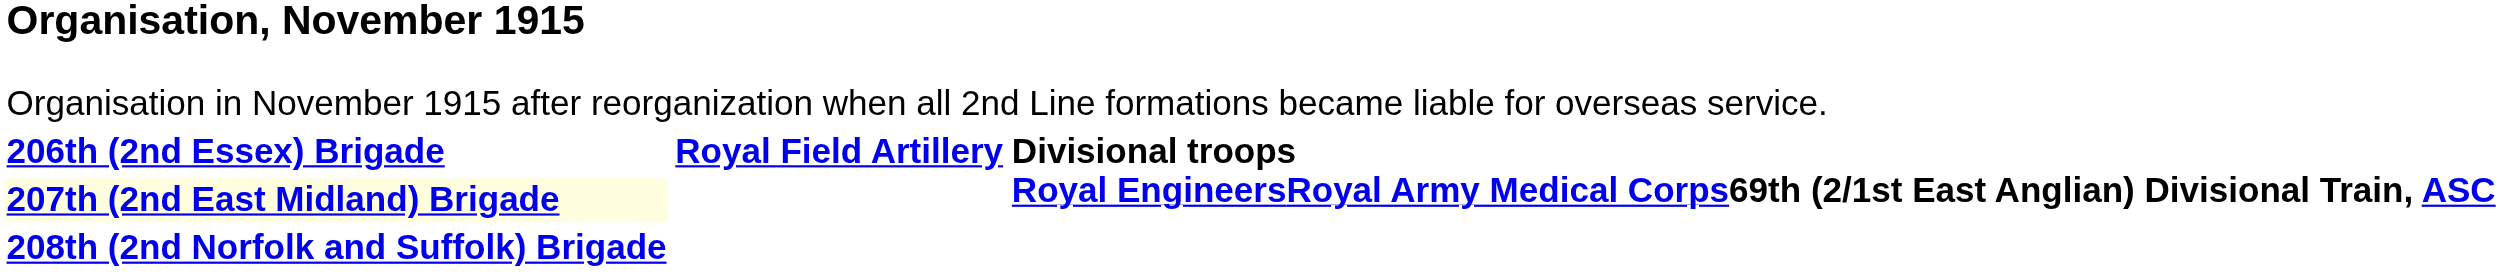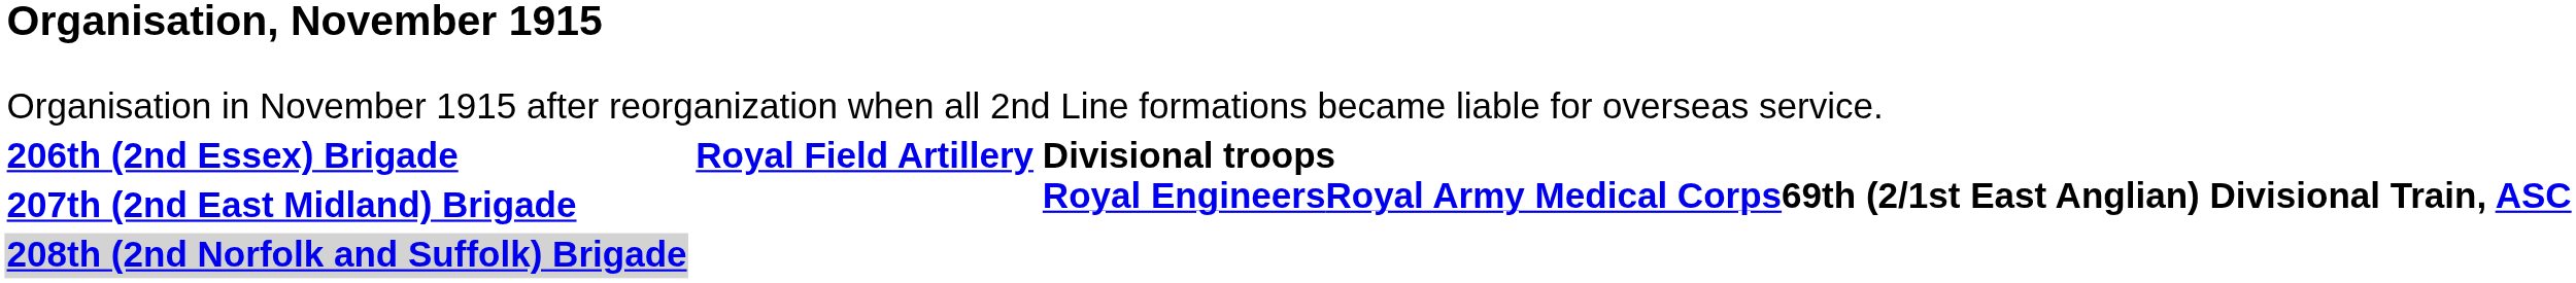207th (2nd East Midland) Brigade | column 1: lightyellow background -> no background
208th (2nd Norfolk and Suffolk) Brigade | column 1: no background -> lightgrey background
